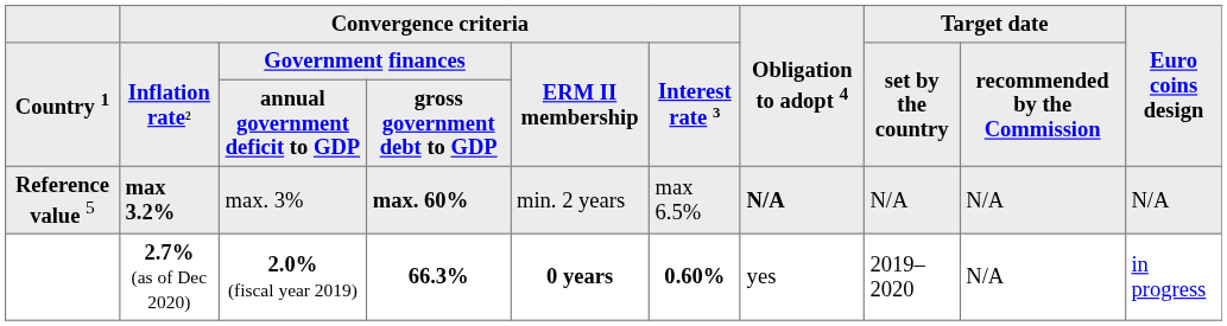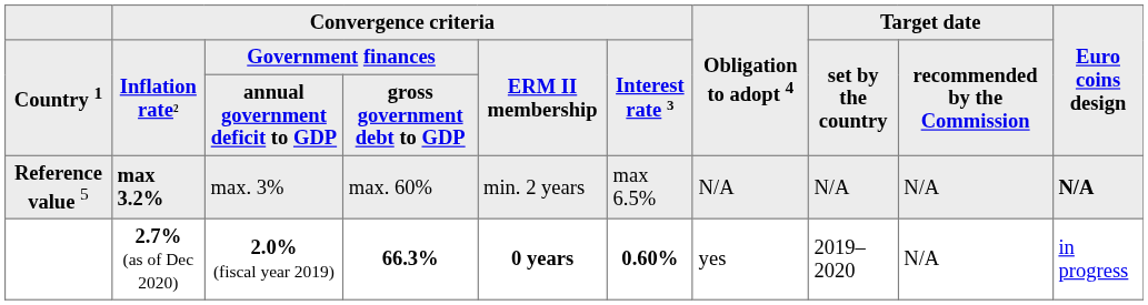Reference value 5 | column 4: bold -> normal
Reference value 5 | Obligation to adopt 4: bold -> normal
Reference value 5 | Euro coins design: normal -> bold
